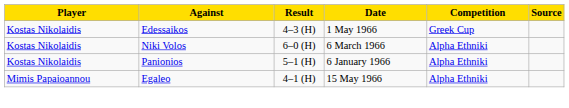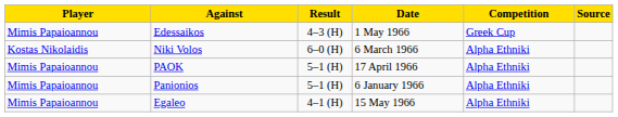Edessaikos | Player: Kostas Nikolaidis -> Mimis Papaioannou
+ row: Mimis Papaioannou | PAOK | 5–1 (H) | 17 April 1966 | Alpha Ethniki
Panionios | Player: Kostas Nikolaidis -> Mimis Papaioannou
